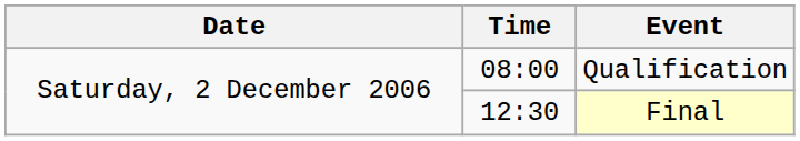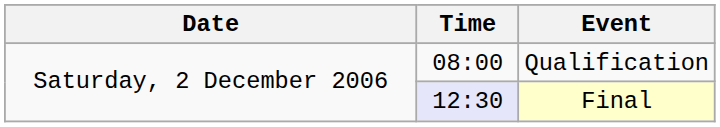Final | Time: no background -> lavender background
